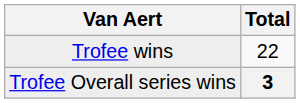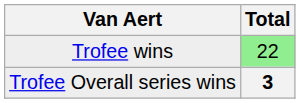Trofee wins | Total: no background -> lightgreen background
